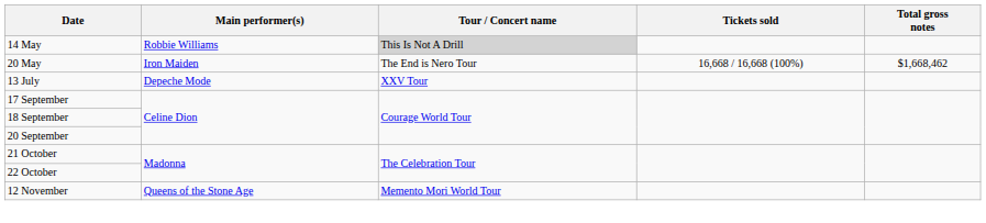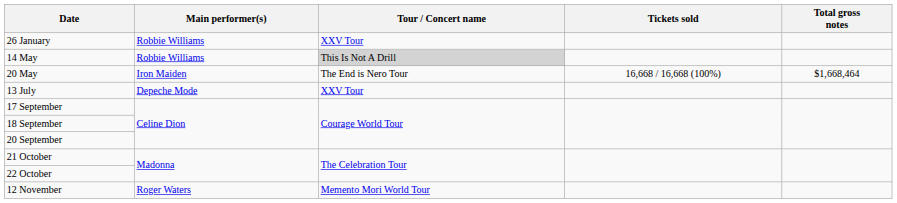+ row: 26 January | Robbie Williams | XXV Tour
20 May | Total gross notes: $1,668,462 -> $1,668,464
12 November | Main performer(s): Queens of the Stone Age -> Roger Waters
